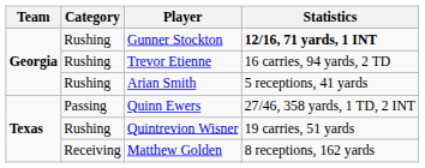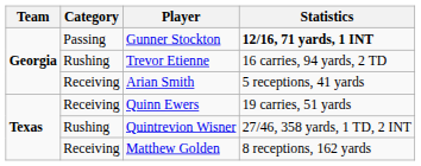Gunner Stockton | Category: Rushing -> Passing
Arian Smith | Category: Rushing -> Receiving
Quinn Ewers | Category: Passing -> Receiving
Quinn Ewers | Statistics: 27/46, 358 yards, 1 TD, 2 INT -> 19 carries, 51 yards
Quintrevion Wisner | Statistics: 19 carries, 51 yards -> 27/46, 358 yards, 1 TD, 2 INT
